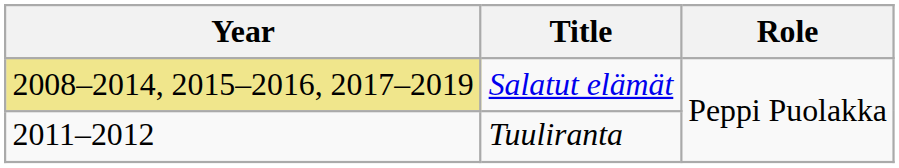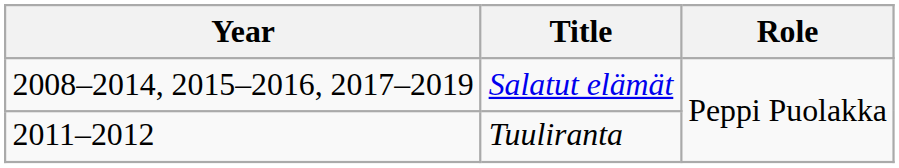Salatut elämät | Year: khaki background -> no background
